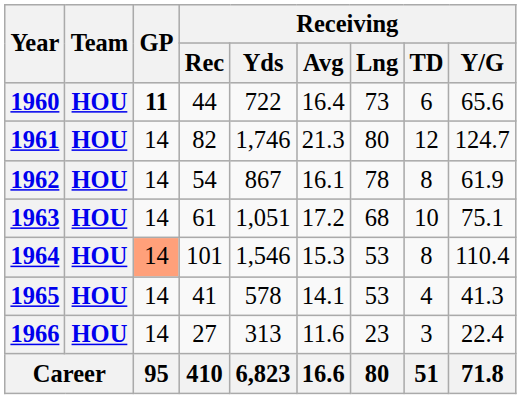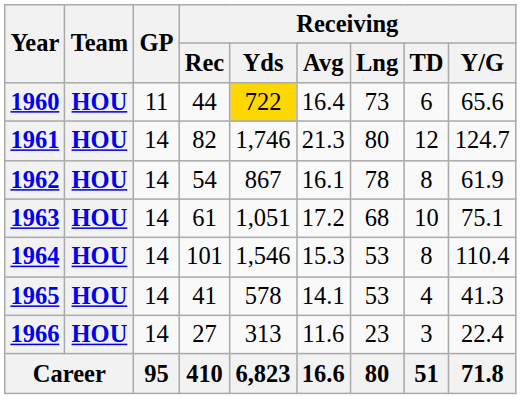1960 | GP: bold -> normal
1960 | Receiving / Yds: no background -> gold background
1964 | GP: lightsalmon background -> no background
